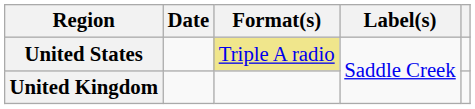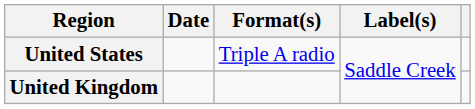United States | Format(s): khaki background -> no background
